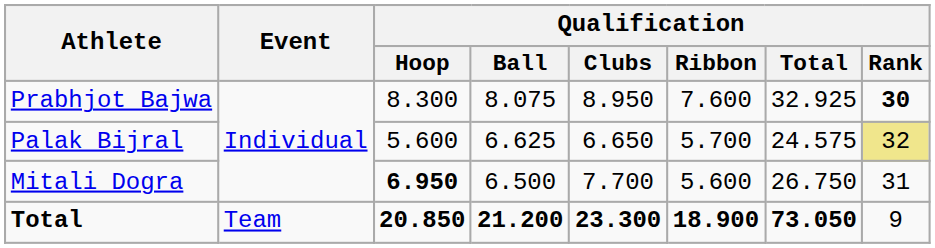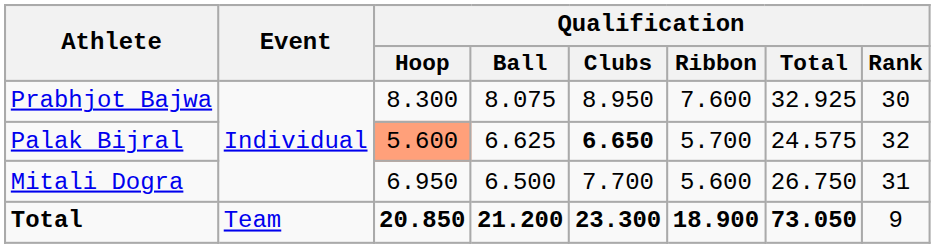Prabhjot Bajwa | Qualification / Rank: bold -> normal
Palak Bijral | Qualification / Hoop: no background -> lightsalmon background
Palak Bijral | Qualification / Clubs: normal -> bold
Palak Bijral | Qualification / Rank: khaki background -> no background
Mitali Dogra | Qualification / Hoop: bold -> normal
